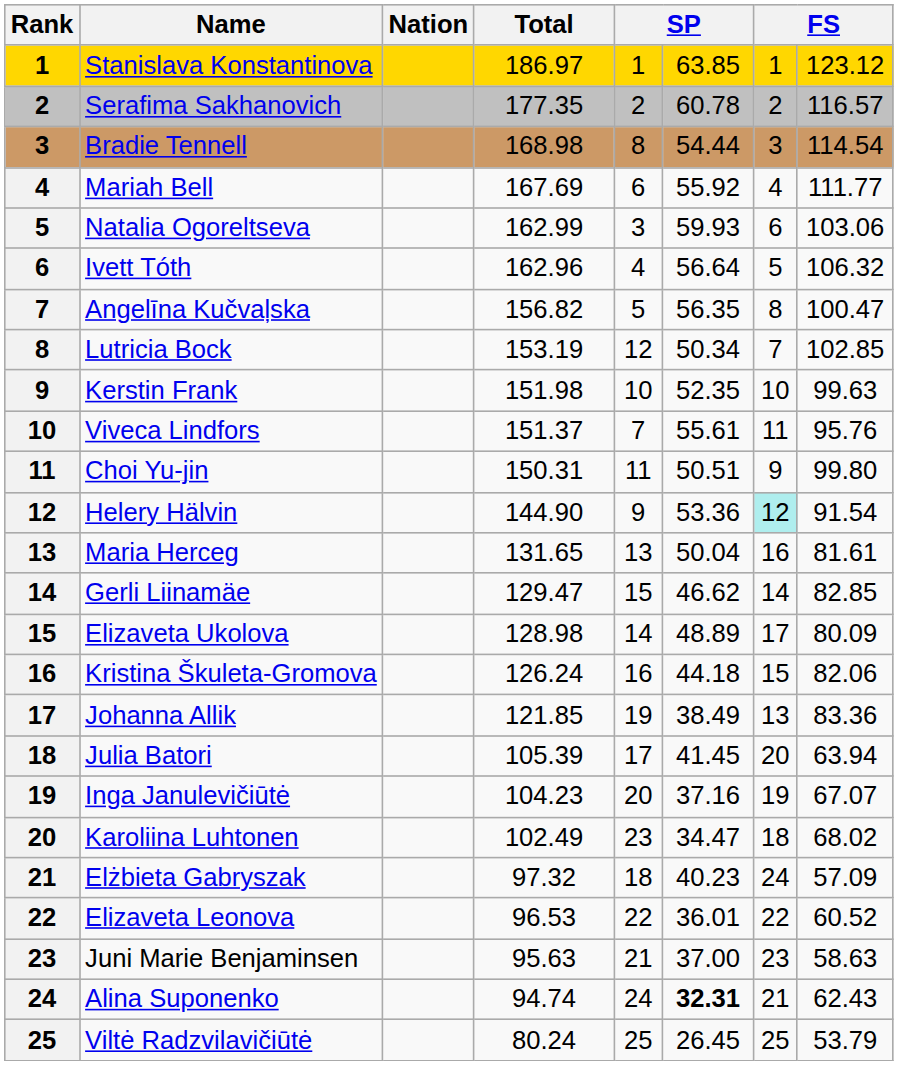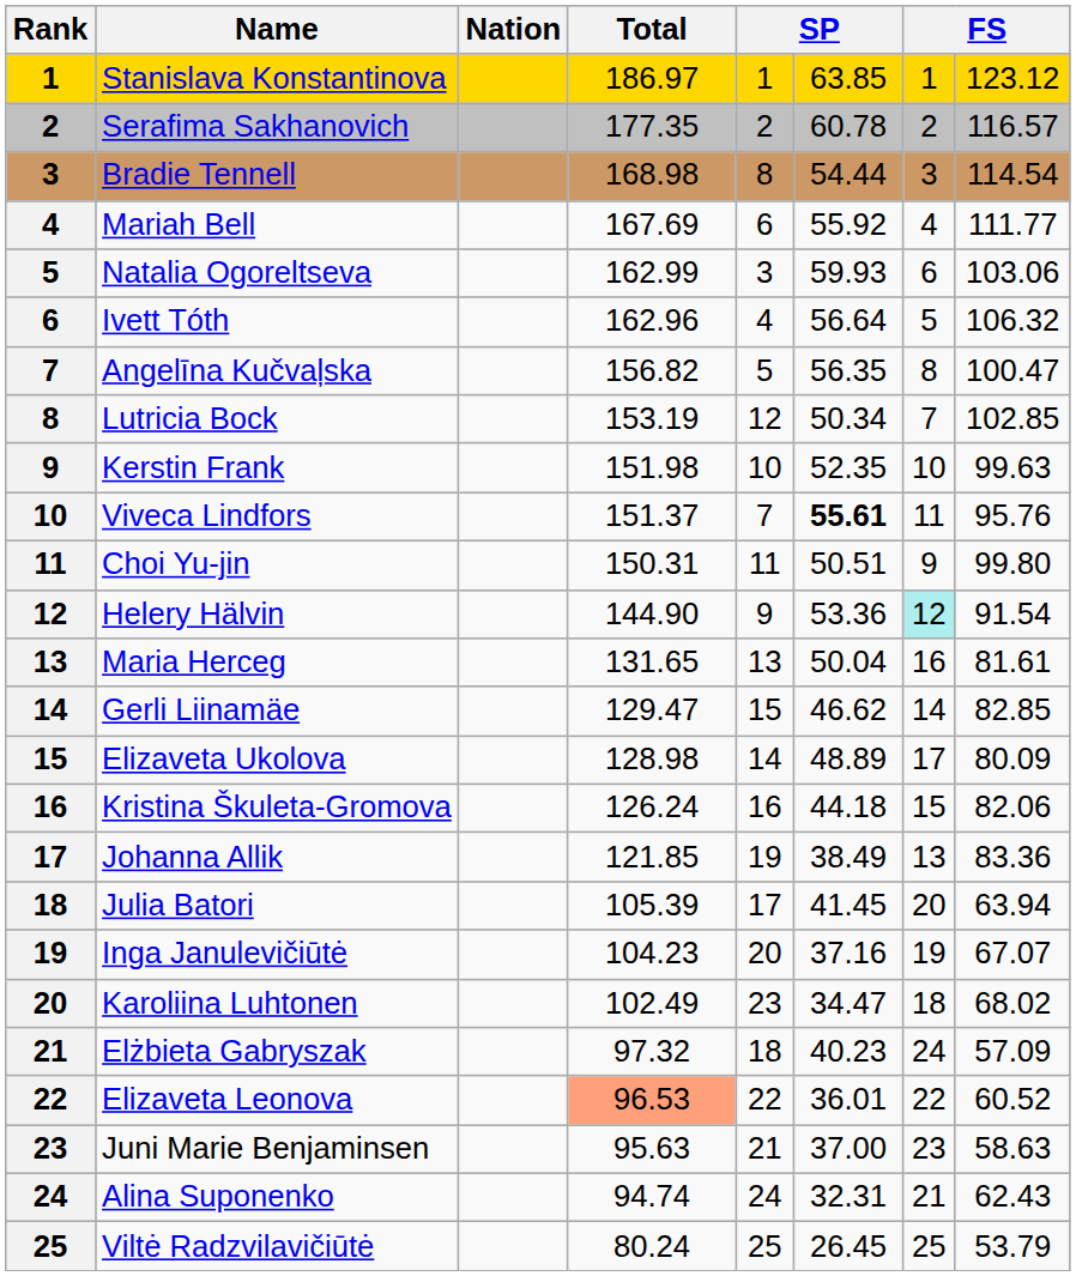Viveca Lindfors | column 6: normal -> bold
Elizaveta Leonova | Total: no background -> lightsalmon background
Alina Suponenko | column 6: bold -> normal
